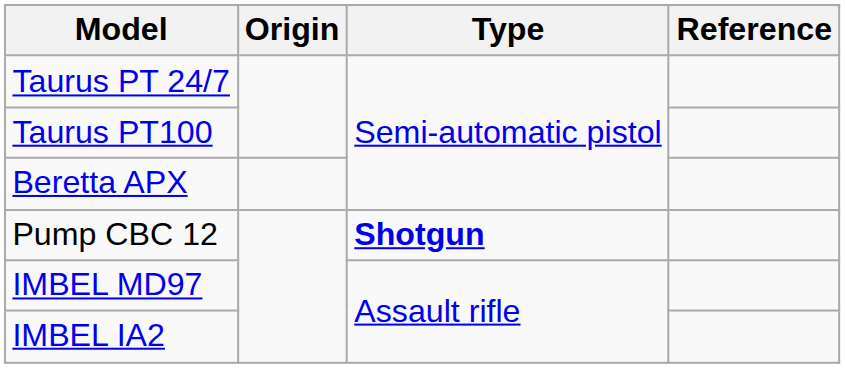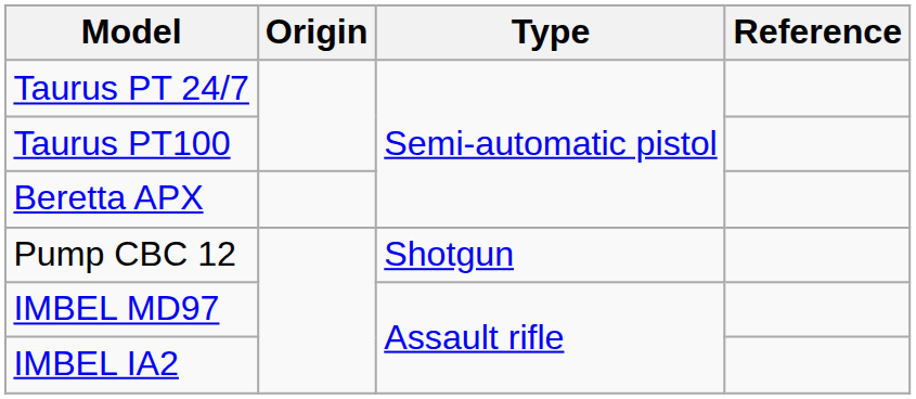Pump CBC 12 | Type: bold -> normal
